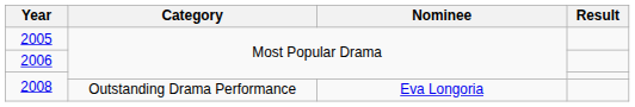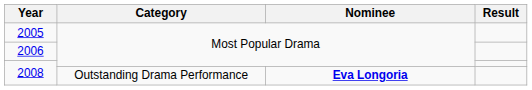2008 / Outstanding Drama Performance | Nominee: normal -> bold
